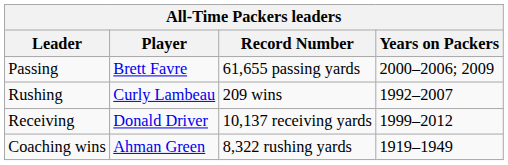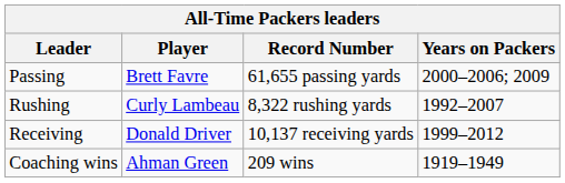Rushing | Record Number: 209 wins -> 8,322 rushing yards
Coaching wins | Record Number: 8,322 rushing yards -> 209 wins
